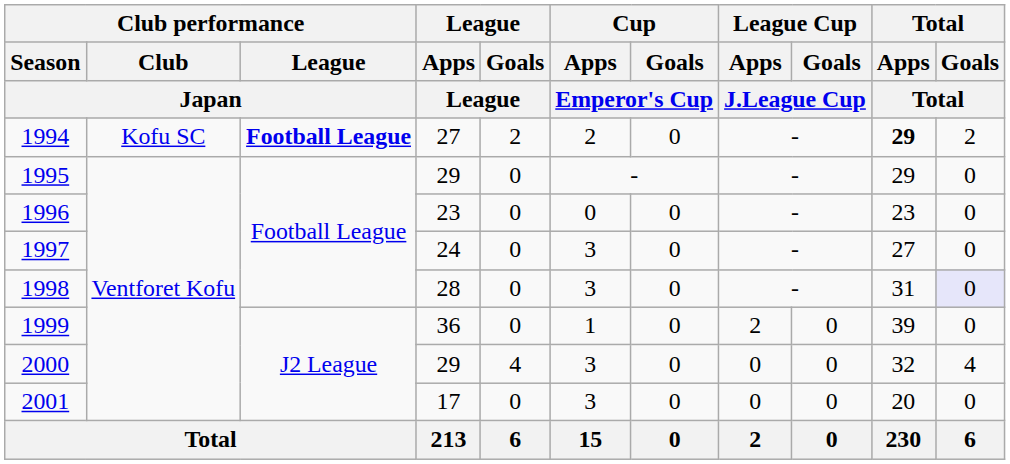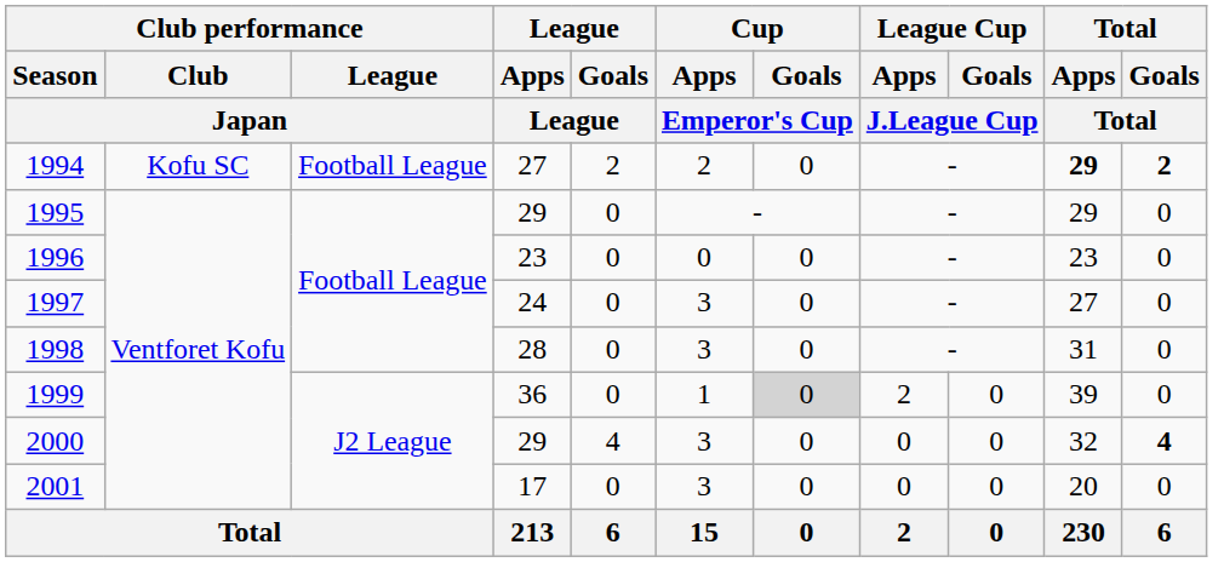1994 | Club performance / League / Japan: bold -> normal
1994 | Total / Goals / Total: normal -> bold
1998 | Total / Goals / Total: lavender background -> no background
1999 | Cup / Goals / Emperor's Cup: no background -> lightgrey background
2000 | Total / Goals / Total: normal -> bold
